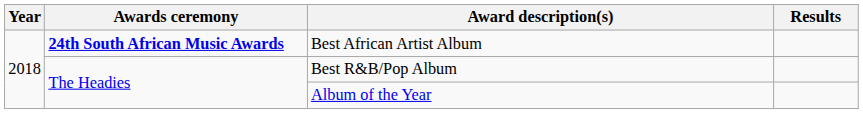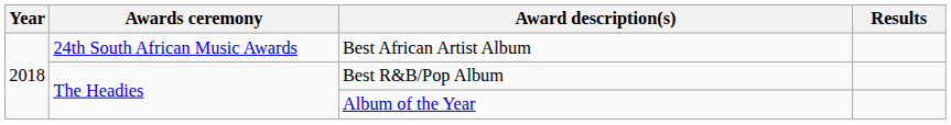Best African Artist Album | Awards ceremony: bold -> normal
